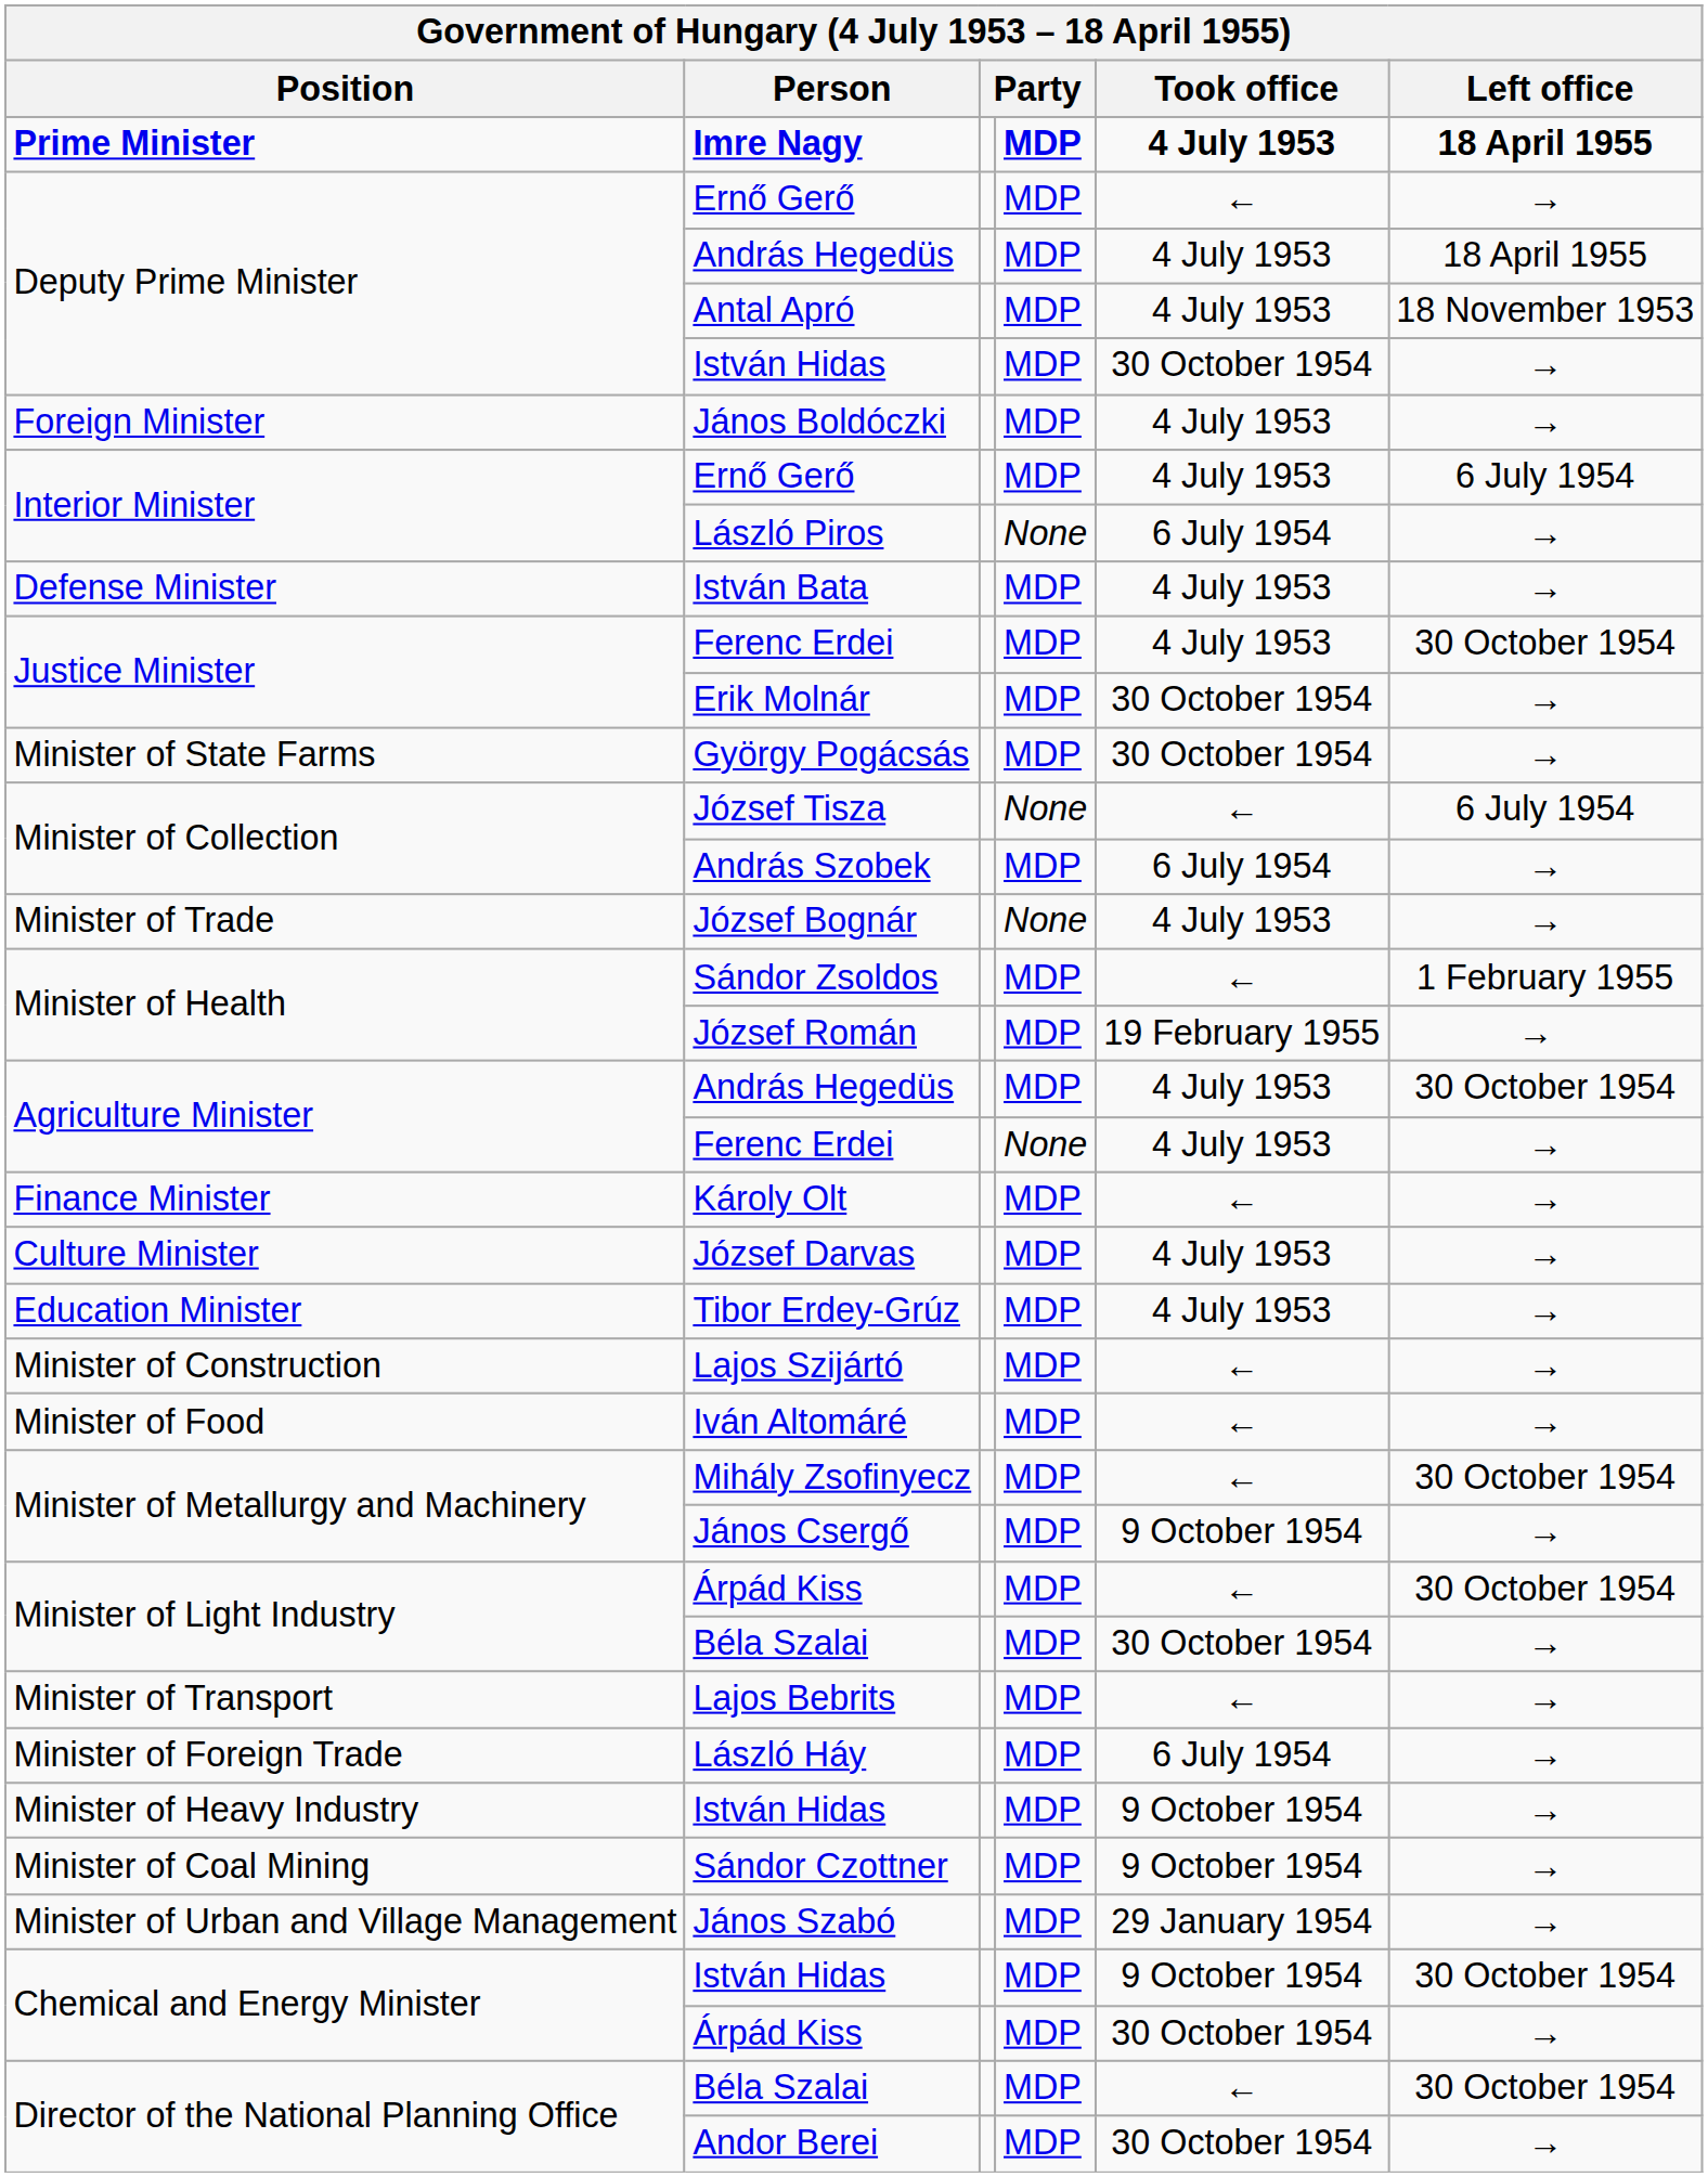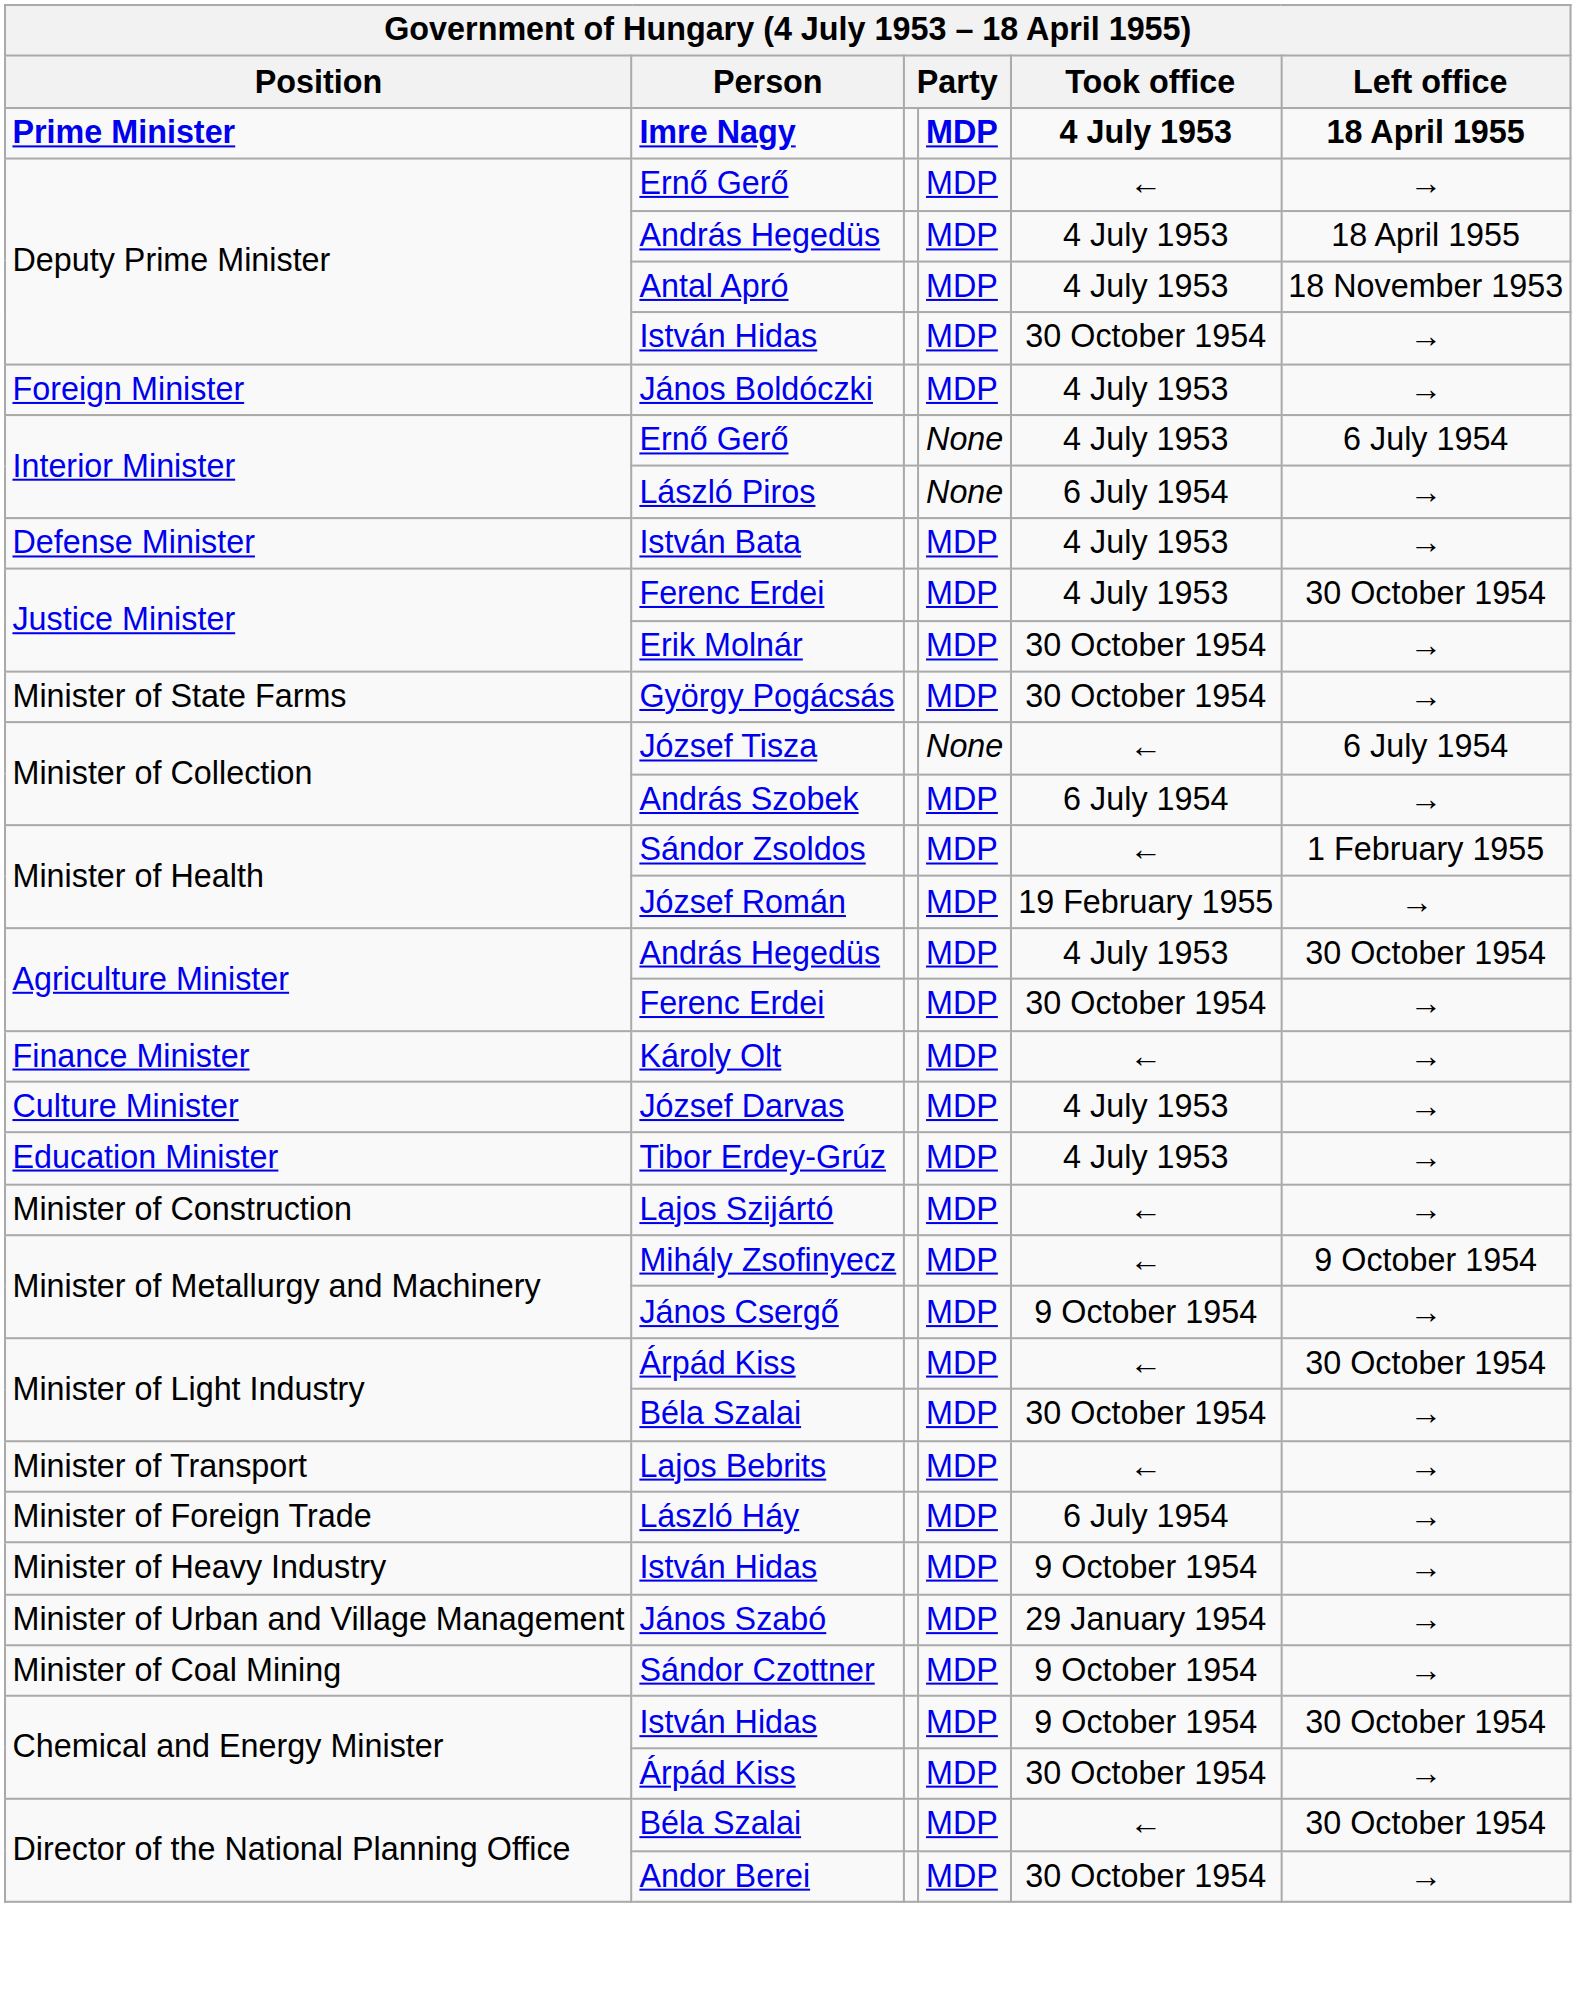Interior Minister / Ernő Gerő | column 4: MDP -> None
- row: Minister of Trade | József Bognár | None | 4 July 1953 | →
Agriculture Minister / Ferenc Erdei | column 4: None -> MDP
Agriculture Minister / Ferenc Erdei | Took office: 4 July 1953 -> 30 October 1954
- row: Minister of Food | Iván Altomáré | MDP | ← | →
Mihály Zsofinyecz | Left office: 30 October 1954 -> 9 October 1954
rows swapped: Sándor Czottner <-> János Szabó
